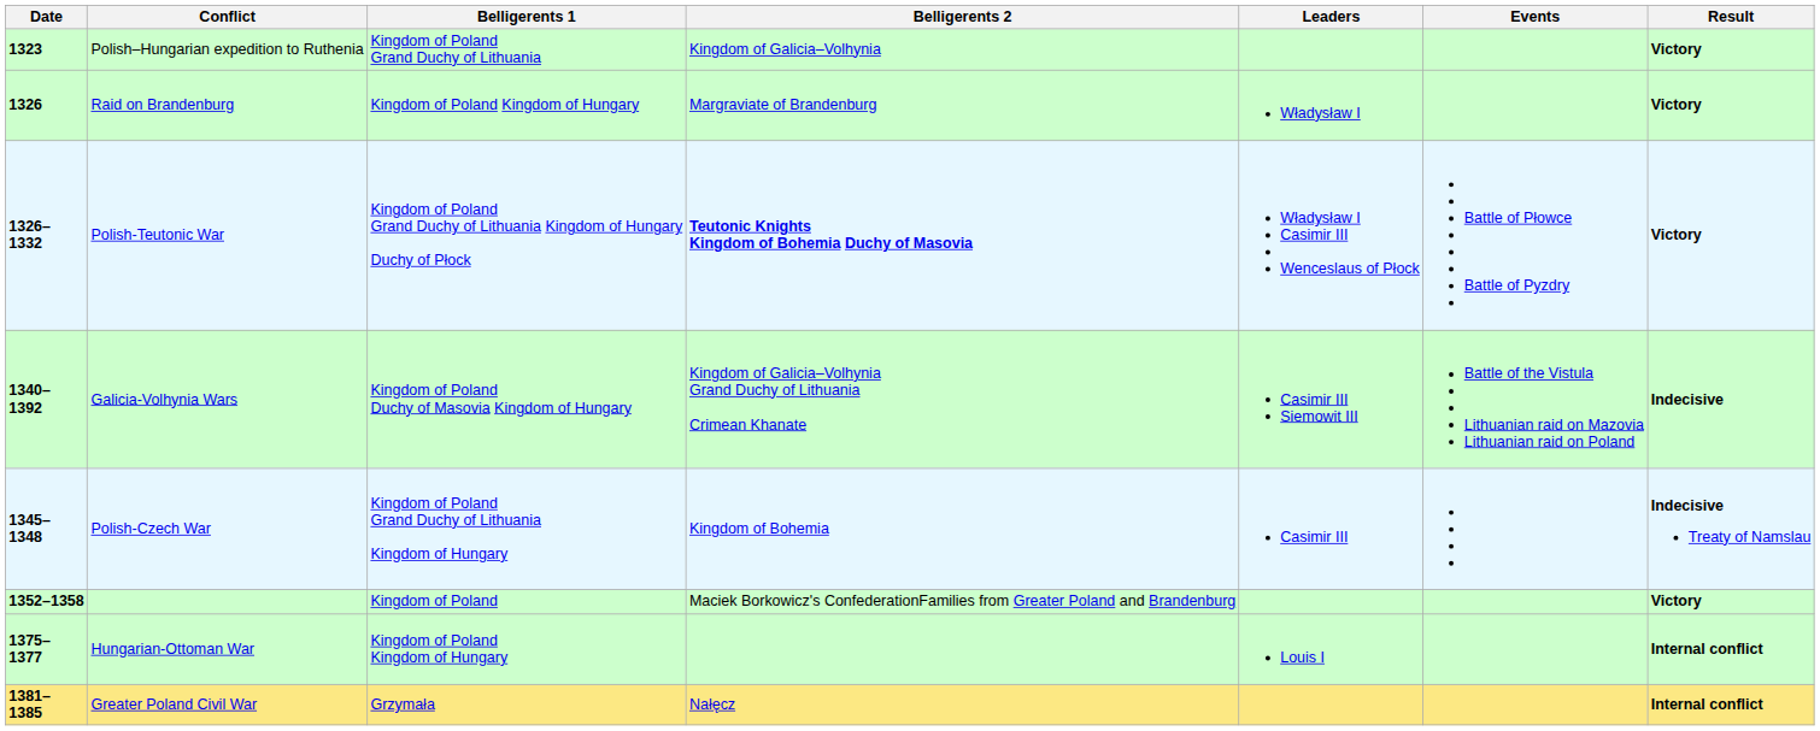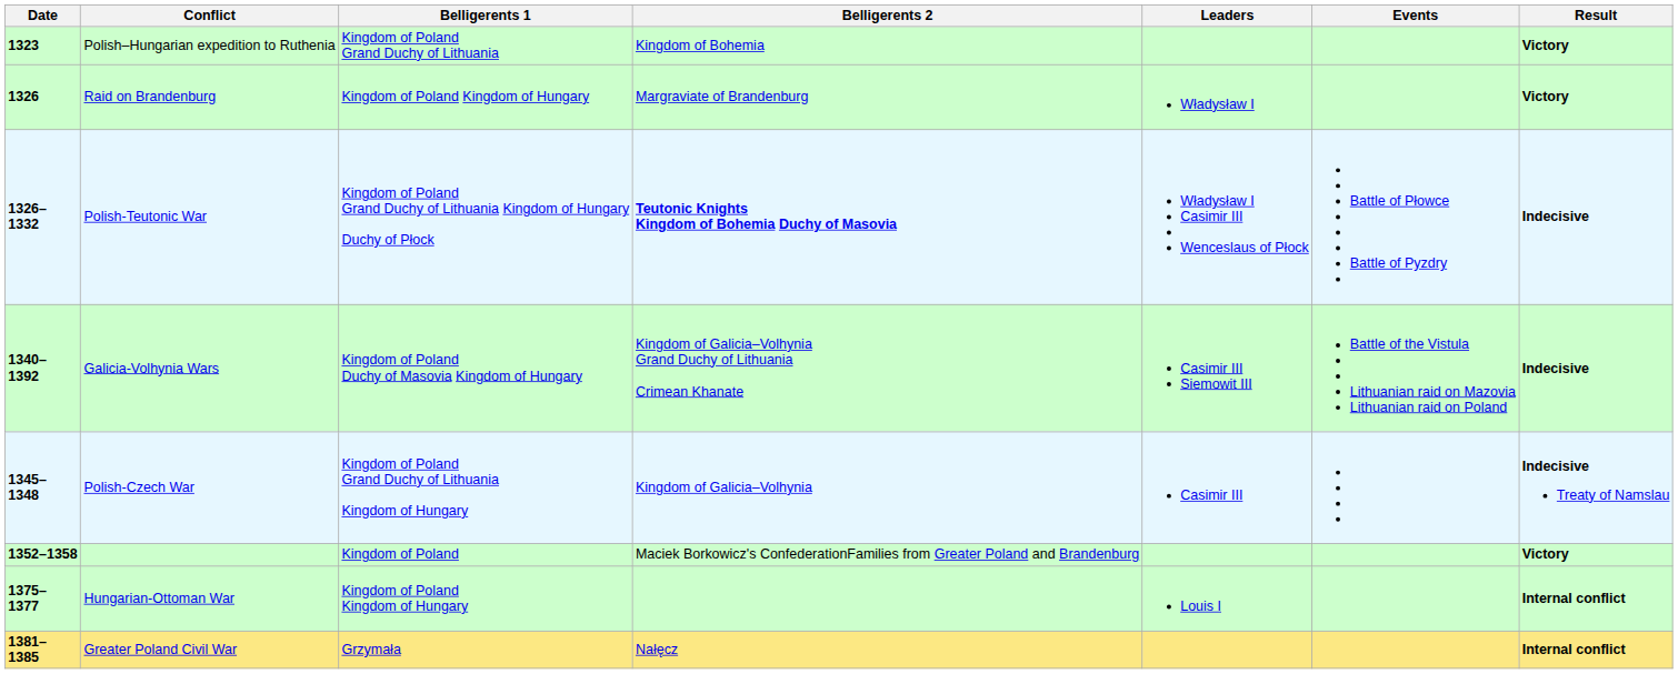Polish–Hungarian expedition to Ruthenia | Belligerents 2: Kingdom of Galicia–Volhynia -> Kingdom of Bohemia
Polish-Teutonic War | Result: Victory -> Indecisive
Polish-Czech War | Belligerents 2: Kingdom of Bohemia -> Kingdom of Galicia–Volhynia
